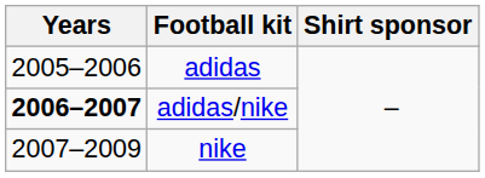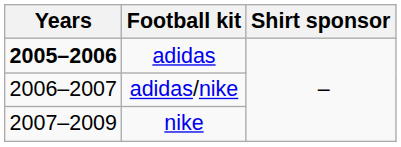adidas | Years: normal -> bold
adidas/nike | Years: bold -> normal
